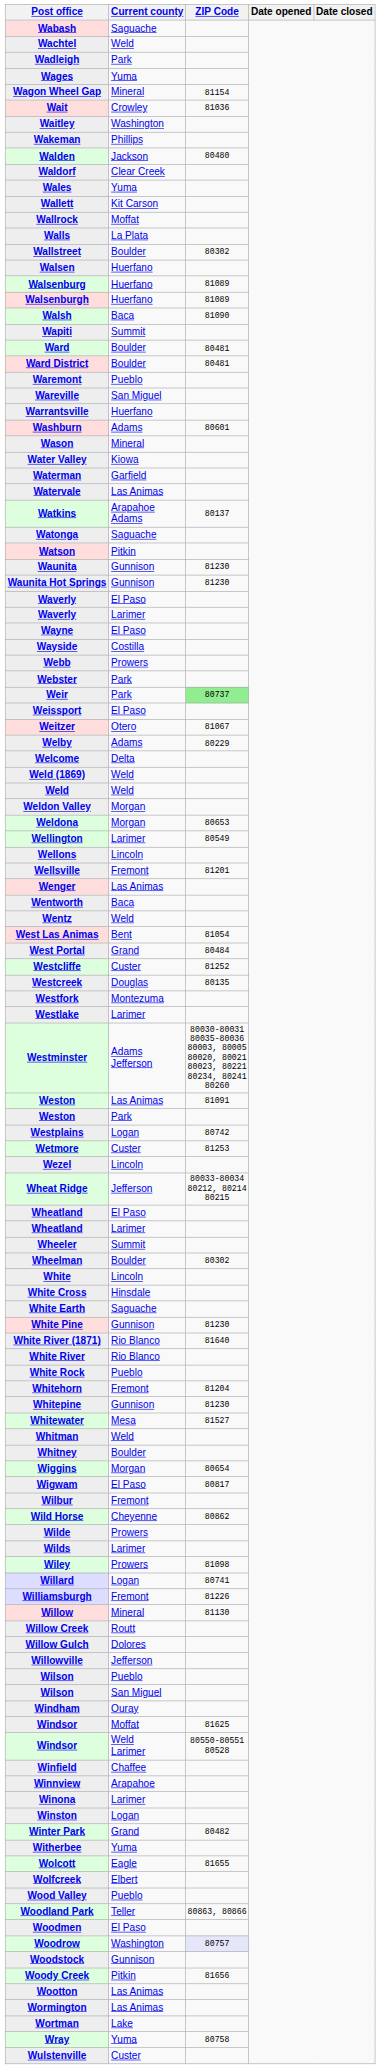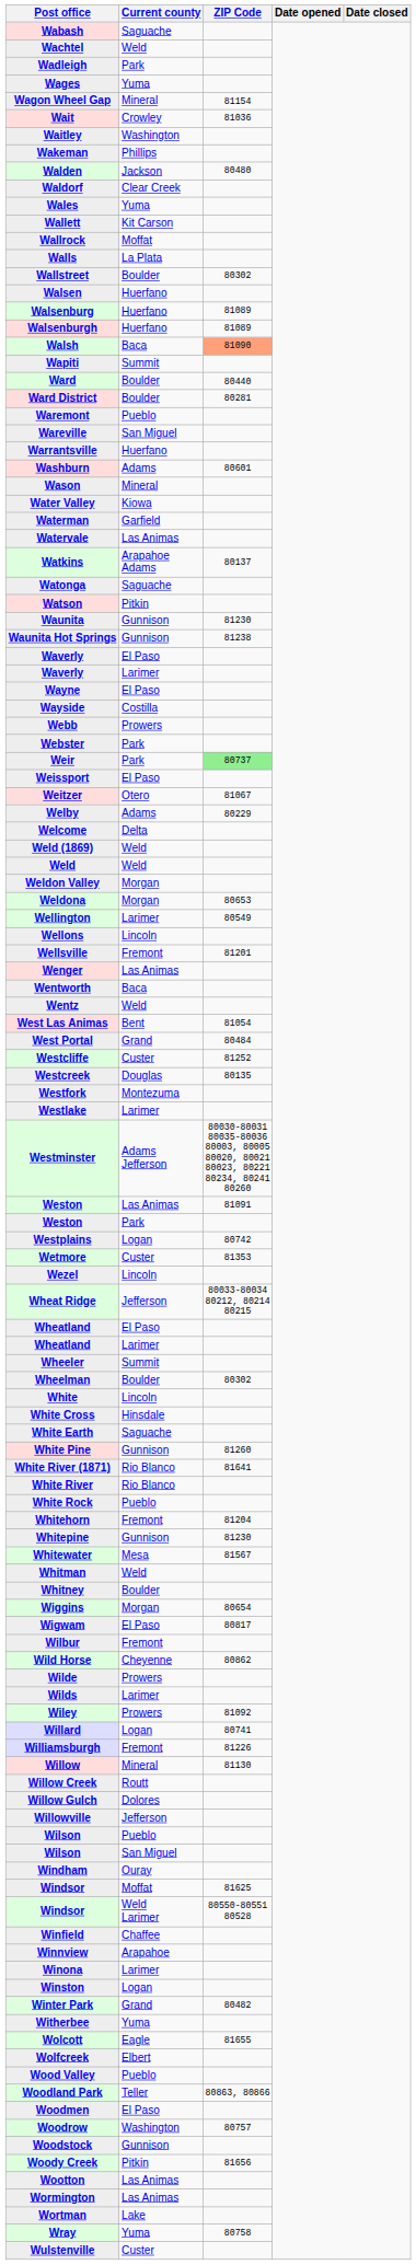Walsh | ZIP Code: no background -> lightsalmon background
Ward | ZIP Code: 80481 -> 80440
Ward District | ZIP Code: 80481 -> 80281
Waunita Hot Springs | ZIP Code: 81230 -> 81238
Wetmore | ZIP Code: 81253 -> 81353
White Pine | ZIP Code: 81230 -> 81260
White River (1871) | ZIP Code: 81640 -> 81641
Whitewater | ZIP Code: 81527 -> 81567
Wiley | ZIP Code: 81098 -> 81092
Woodrow | ZIP Code: lavender background -> no background
